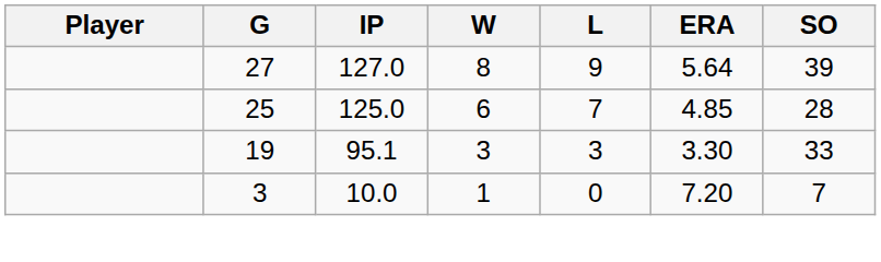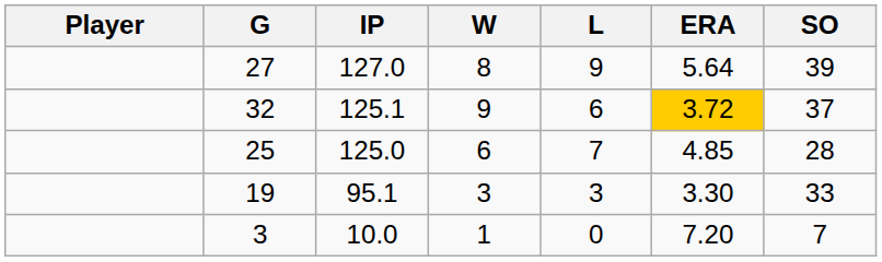+ row: 32 | 125.1 | 9 | 6 | 3.72 | 37
